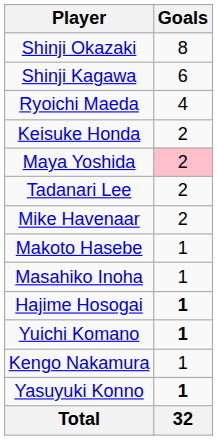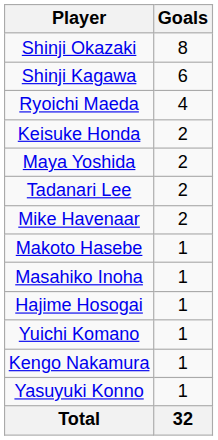Maya Yoshida | Goals: pink background -> no background
Hajime Hosogai | Goals: bold -> normal
Yuichi Komano | Goals: bold -> normal
Yasuyuki Konno | Goals: bold -> normal
